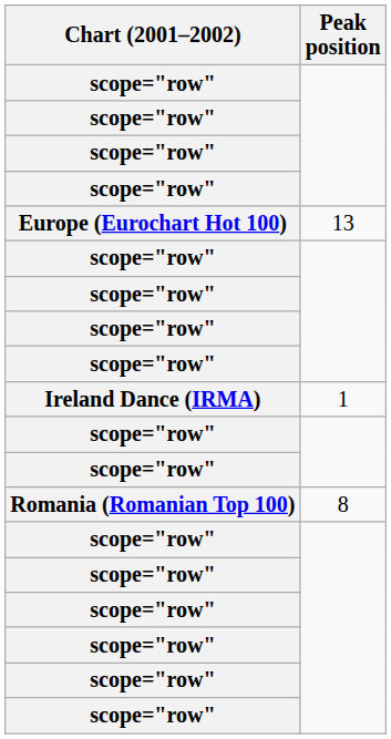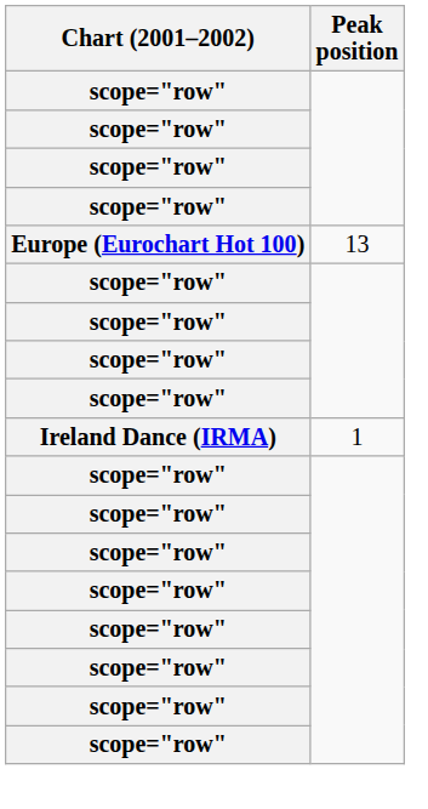- row: Romania (Romanian Top 100) | 8
